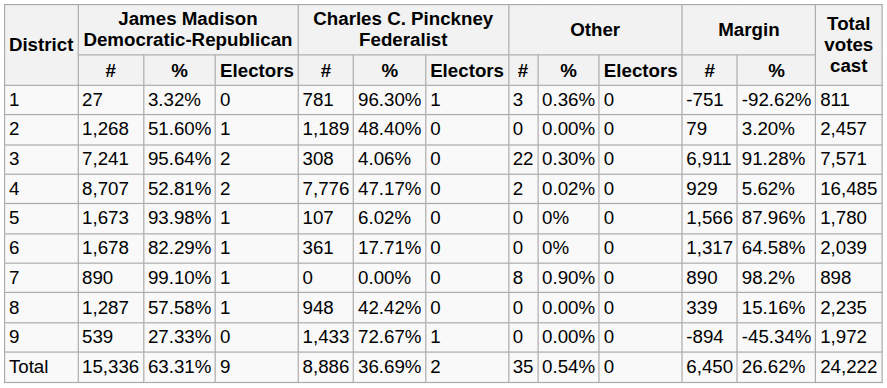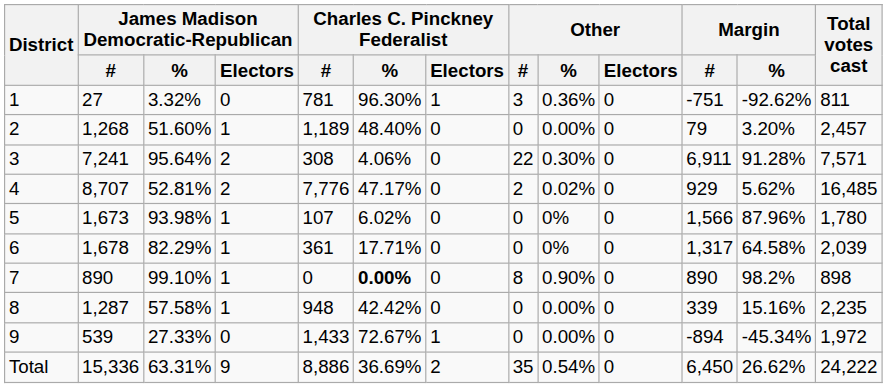7 | Charles C. Pinckney Federalist / %: normal -> bold
